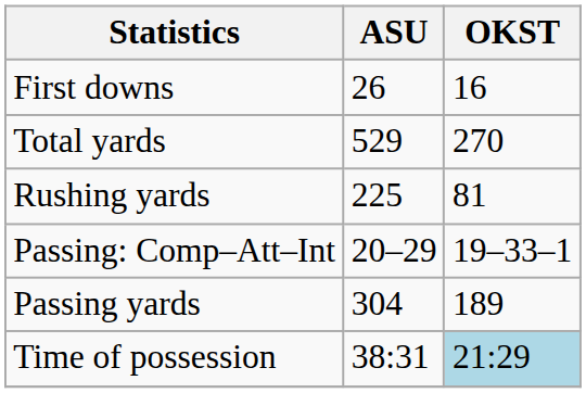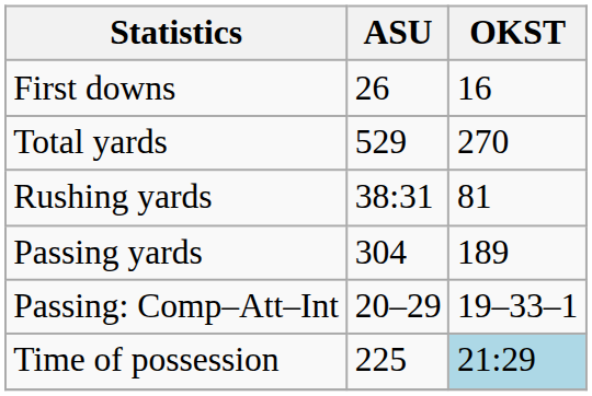Rushing yards | ASU: 225 -> 38:31
rows swapped: Passing yards <-> Passing: Comp–Att–Int
Time of possession | ASU: 38:31 -> 225
